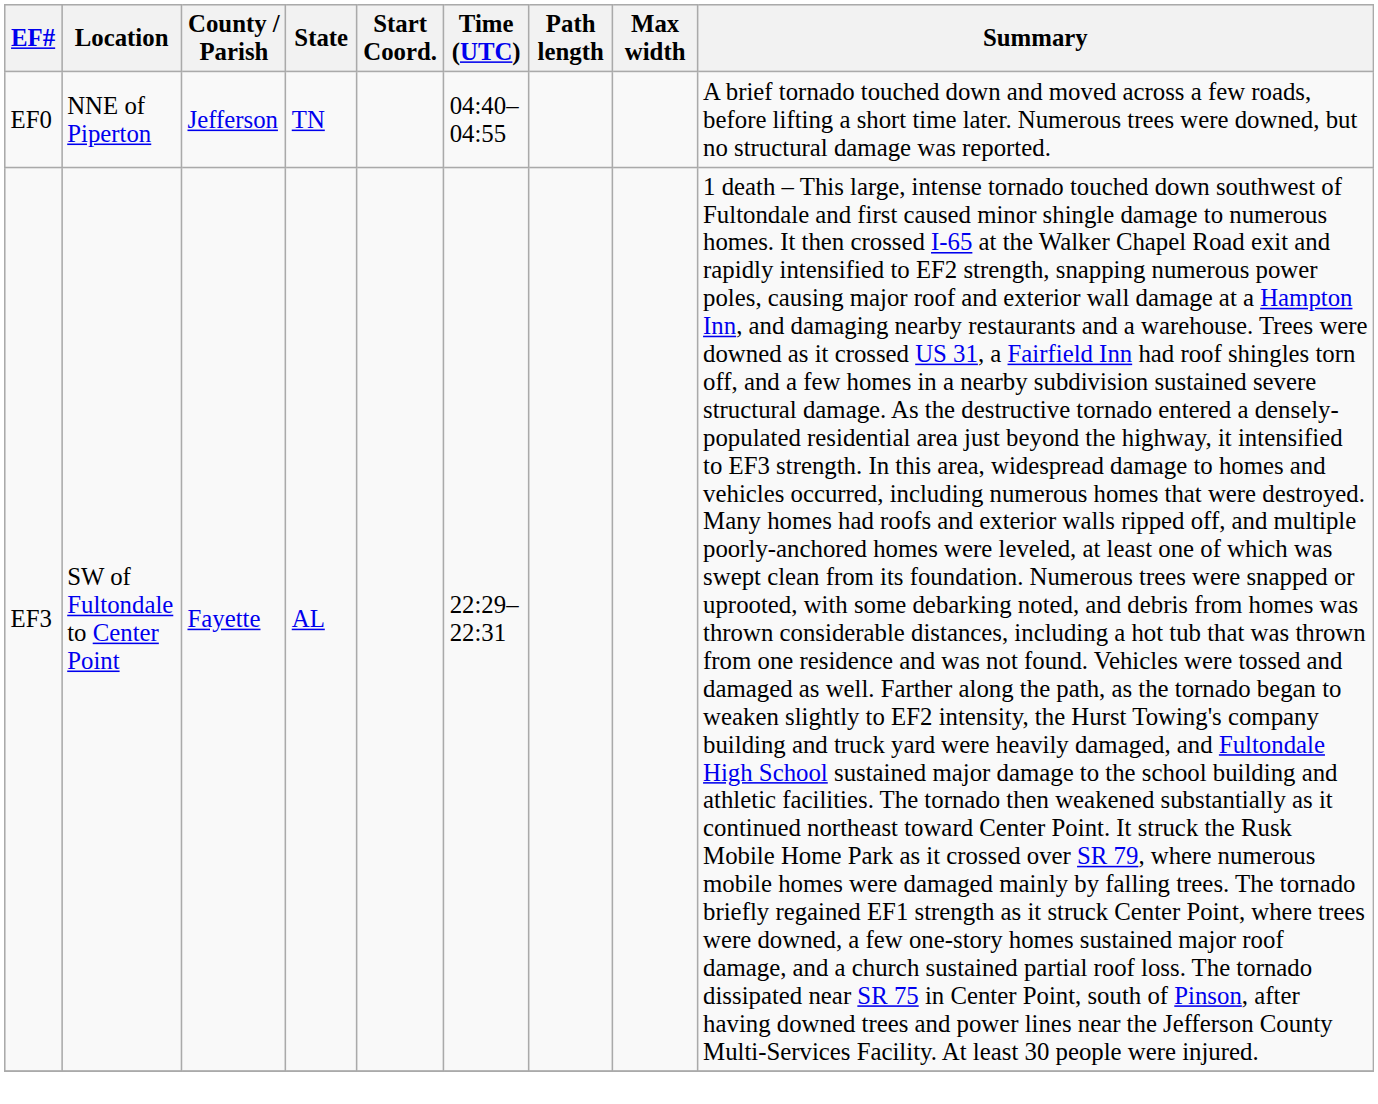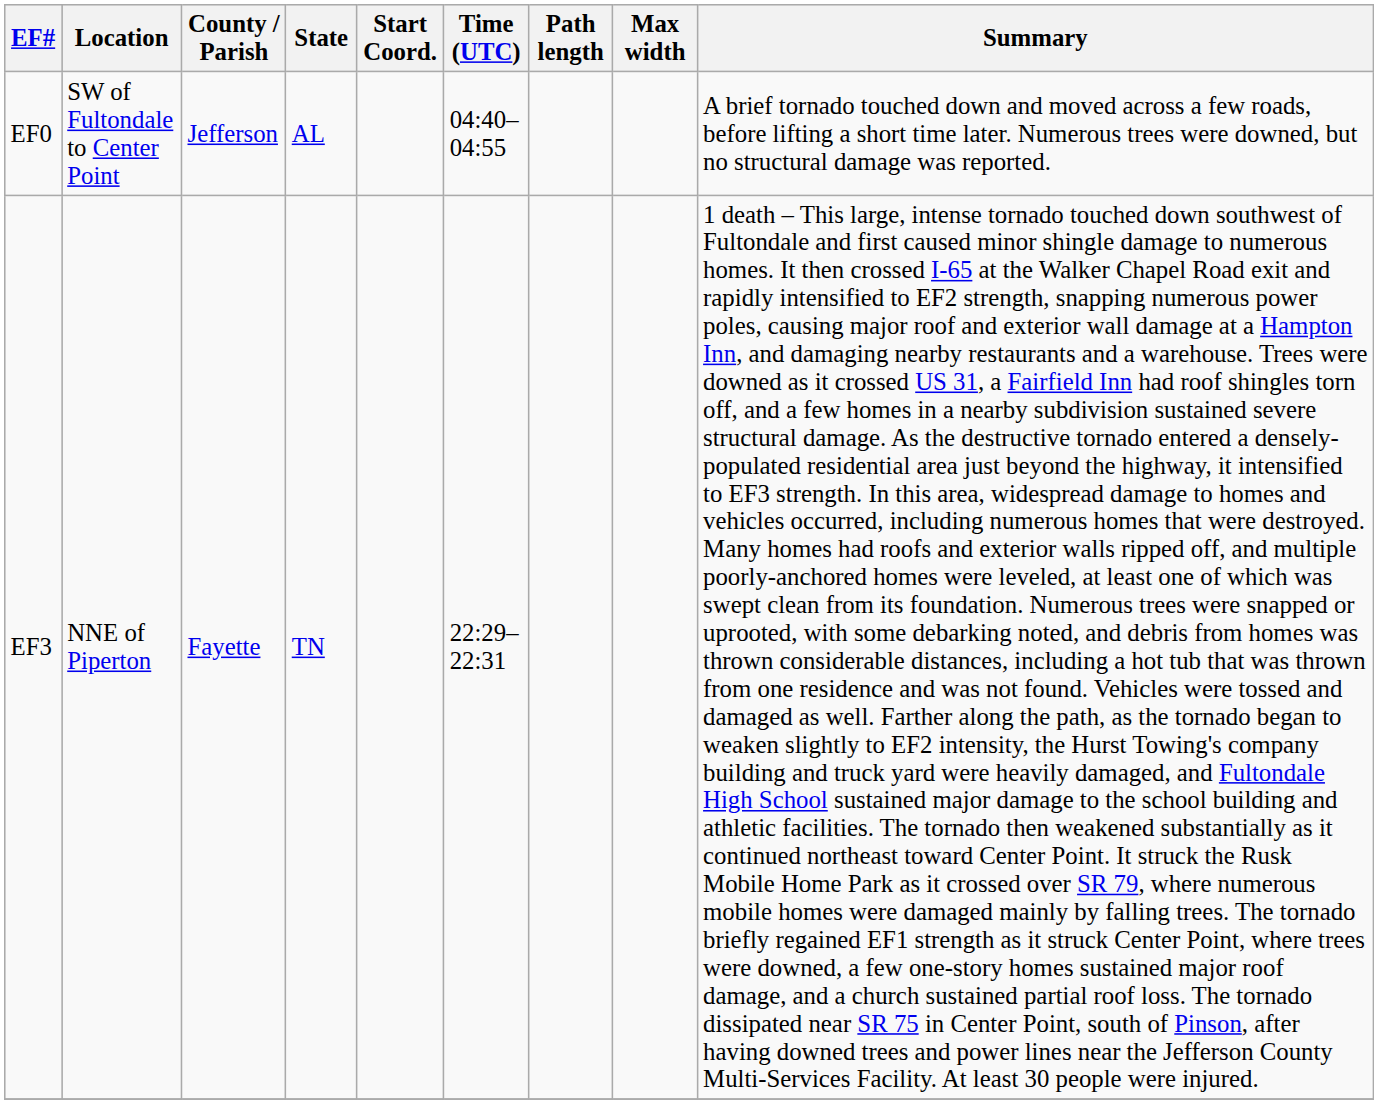EF0 | Location: NNE of Piperton -> SW of Fultondale to Center Point
EF0 | State: TN -> AL
EF3 | Location: SW of Fultondale to Center Point -> NNE of Piperton
EF3 | State: AL -> TN
